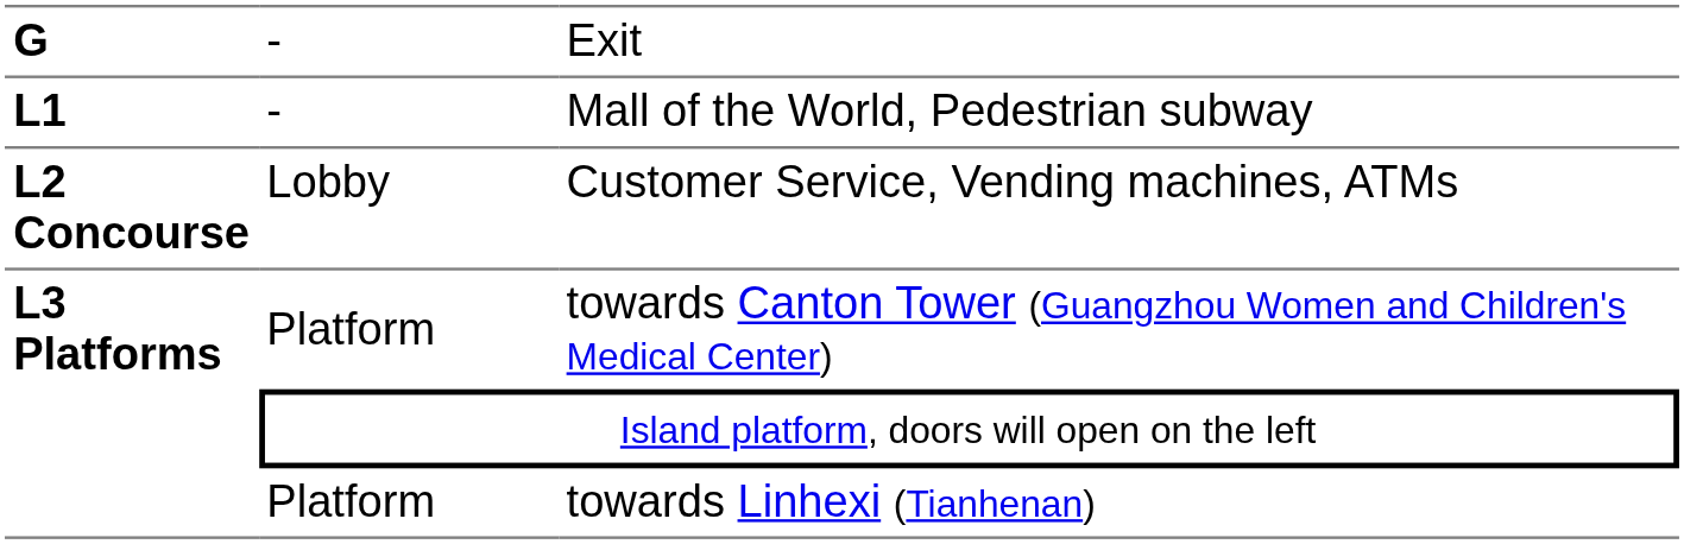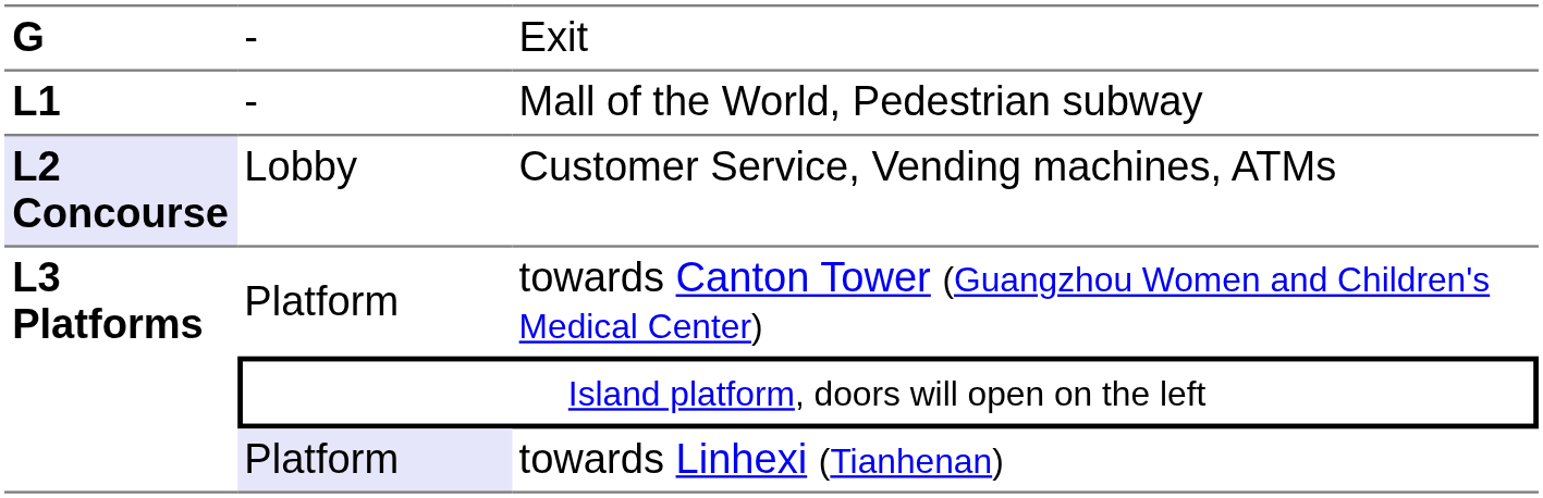Customer Service, Vending machines, ATMs | column 1: no background -> lavender background
towards Linhexi (Tianhenan) | column 2: no background -> lavender background
